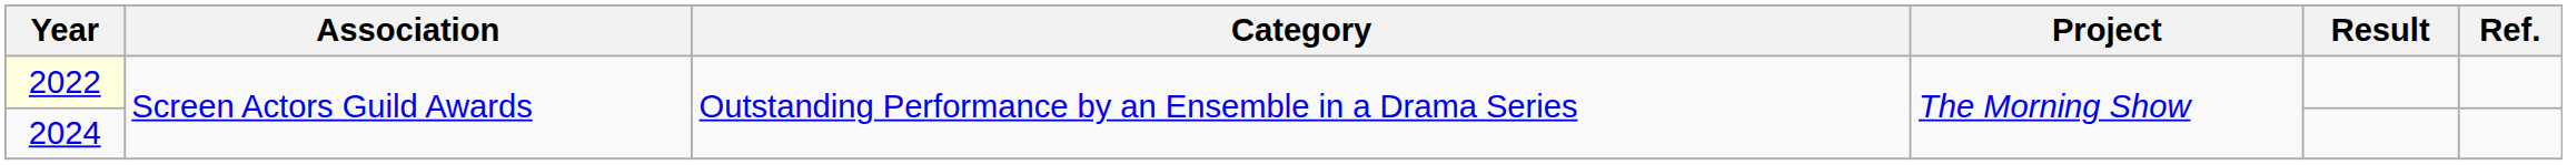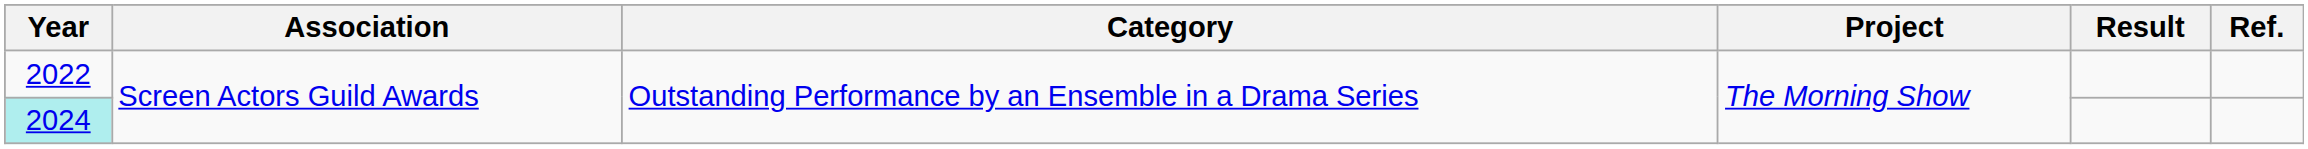2022 | Year: lightyellow background -> no background
2024 | Year: no background -> paleturquoise background
